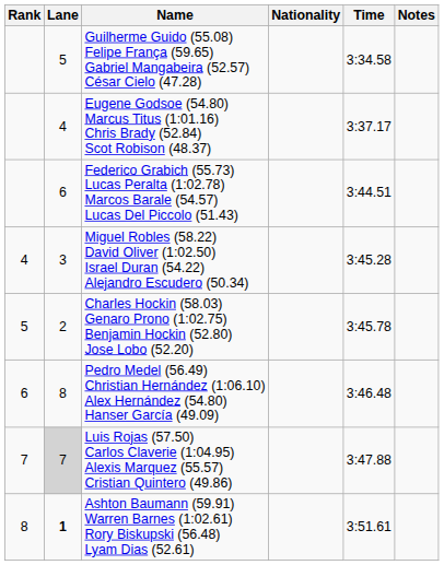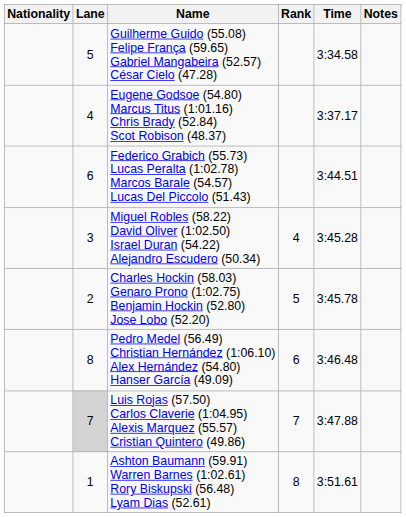columns swapped: Rank <-> Nationality
row 9 | Lane: bold -> normal
